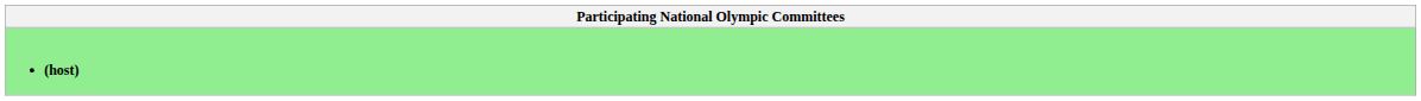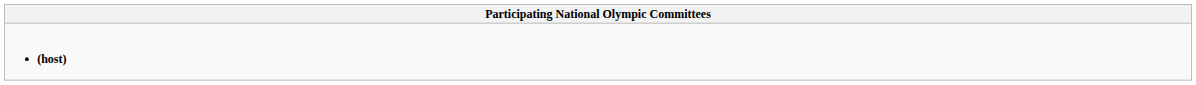row 2 | column 1: lightgreen background -> no background
